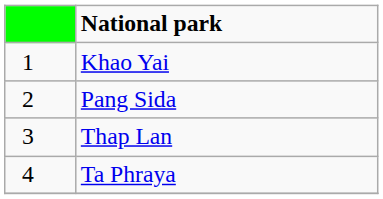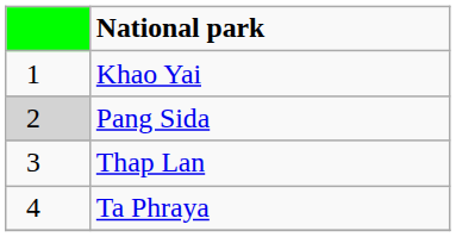Pang Sida | column 1: no background -> lightgrey background
